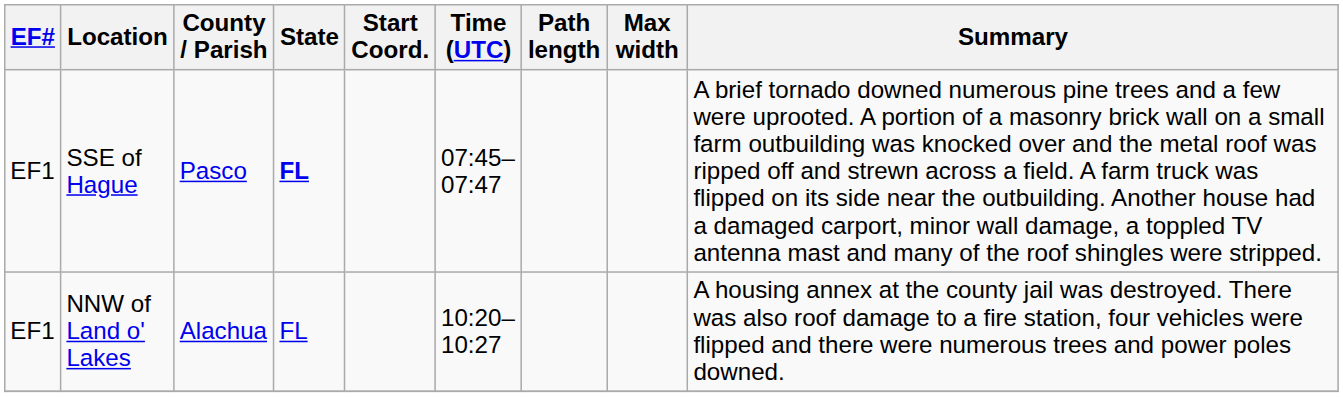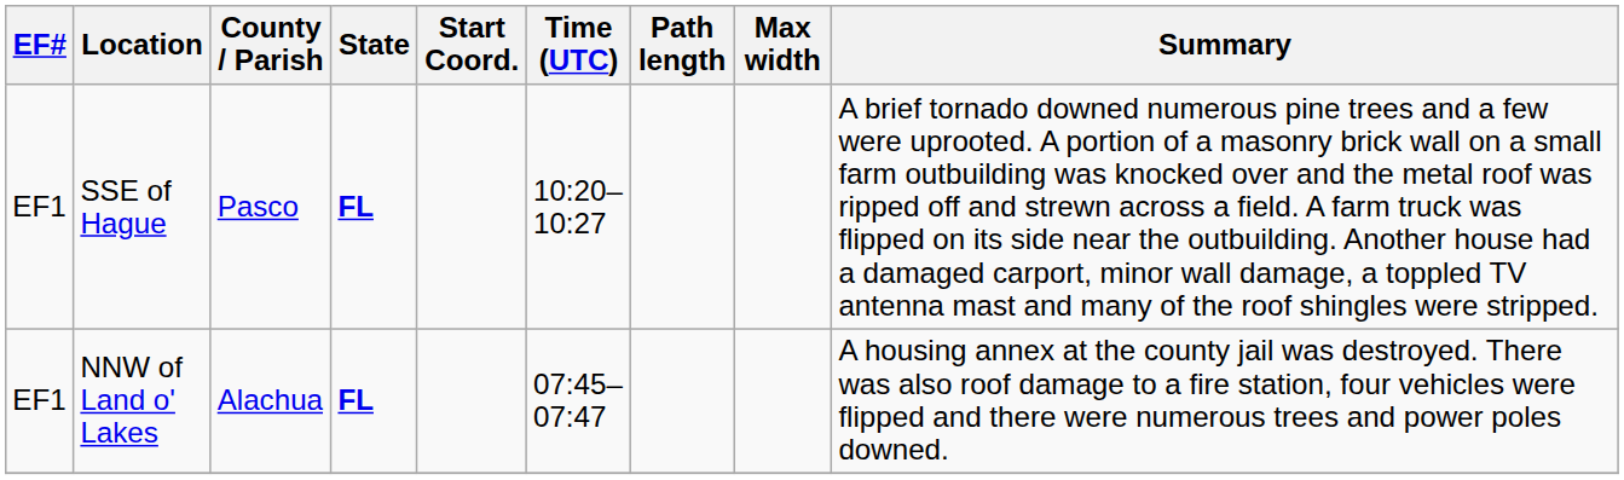SSE of Hague | Time (UTC): 07:45–07:47 -> 10:20–10:27
NNW of Land o' Lakes | State: normal -> bold
NNW of Land o' Lakes | Time (UTC): 10:20–10:27 -> 07:45–07:47
